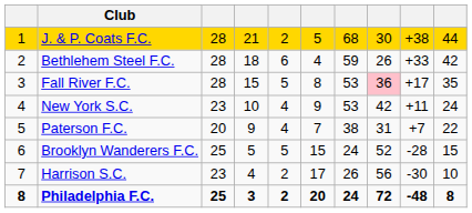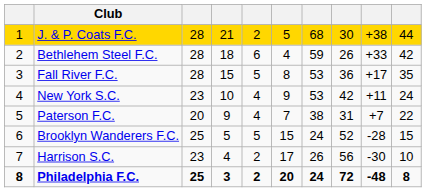Fall River F.C. | column 8: pink background -> no background
